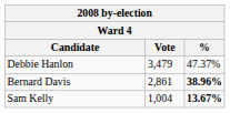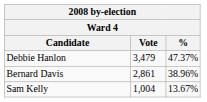Bernard Davis | %: bold -> normal
Sam Kelly | %: bold -> normal
